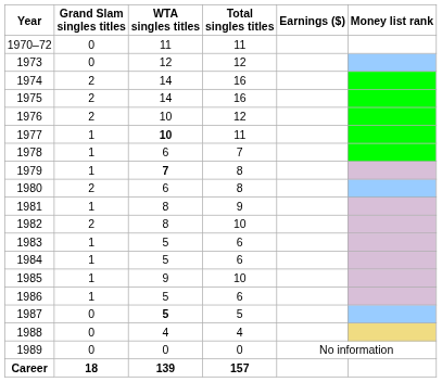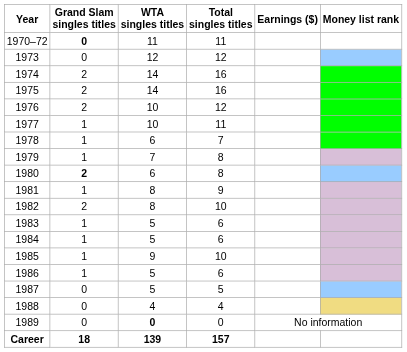1970–72 | Grand Slam singles titles: normal -> bold
1977 | WTA singles titles: bold -> normal
1979 | WTA singles titles: bold -> normal
1980 | Grand Slam singles titles: normal -> bold
1987 | WTA singles titles: bold -> normal
1989 | WTA singles titles: normal -> bold
